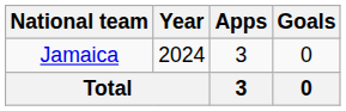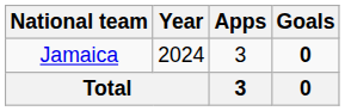Jamaica | Goals: normal -> bold
